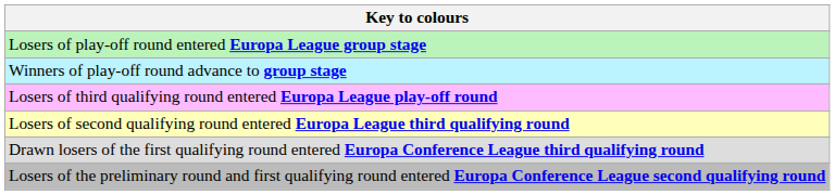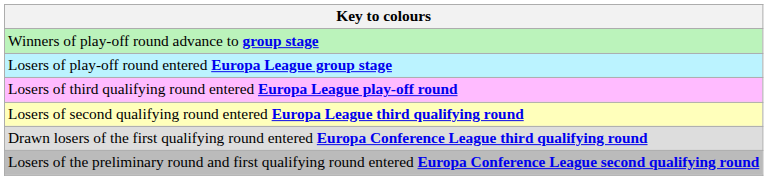row 2 | column 1: Losers of play-off round entered Europa League group stage -> Winners of play-off round advance to group stage
row 3 | column 1: Winners of play-off round advance to group stage -> Losers of play-off round entered Europa League group stage
